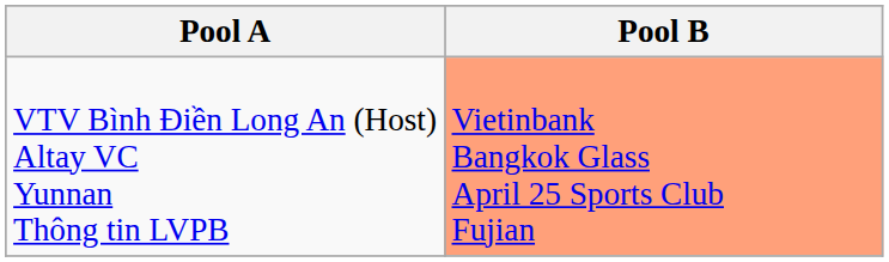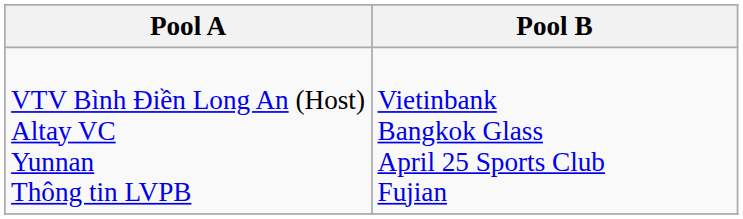VTV Bình Điền Long An (Host) Altay VC Yunnan Thông tin LVPB | Pool B: lightsalmon background -> no background
